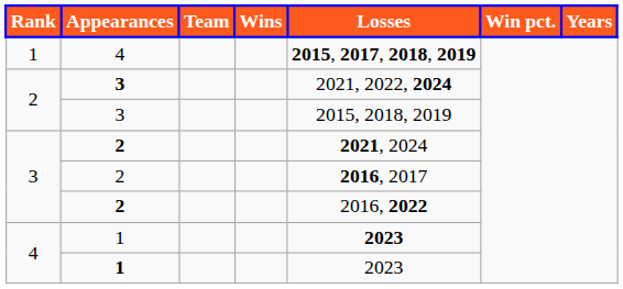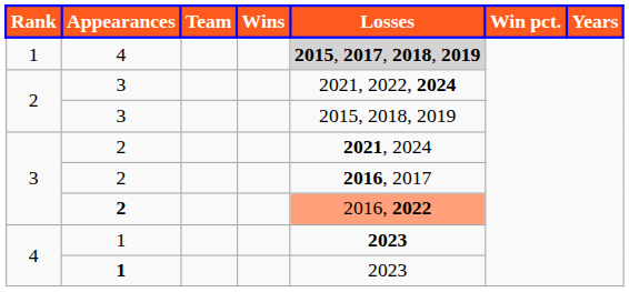row 2 | Losses: no background -> lightgrey background
row 3 | Appearances: bold -> normal
row 5 | Appearances: bold -> normal
row 7 | Losses: no background -> lightsalmon background
